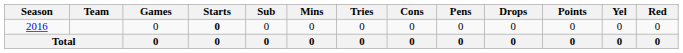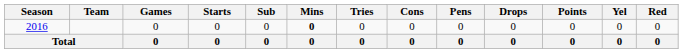2016 | Starts: bold -> normal
2016 | Mins: normal -> bold
